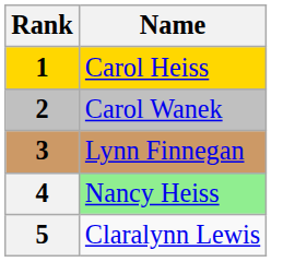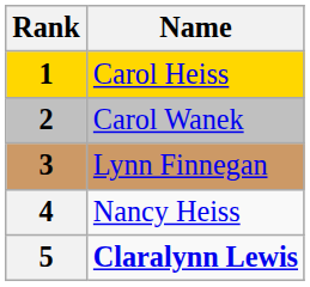Nancy Heiss | Name: lightgreen background -> no background
Claralynn Lewis | Name: normal -> bold
